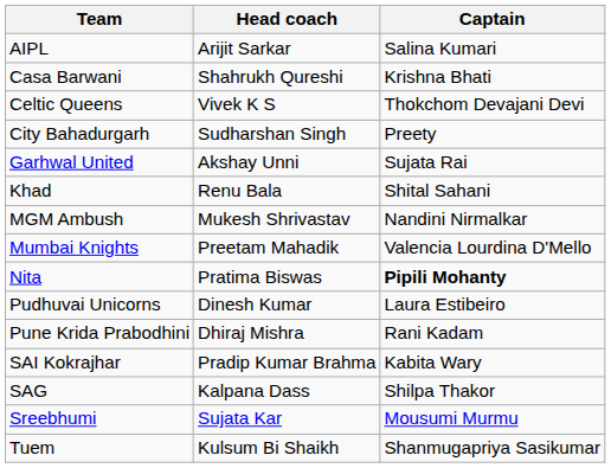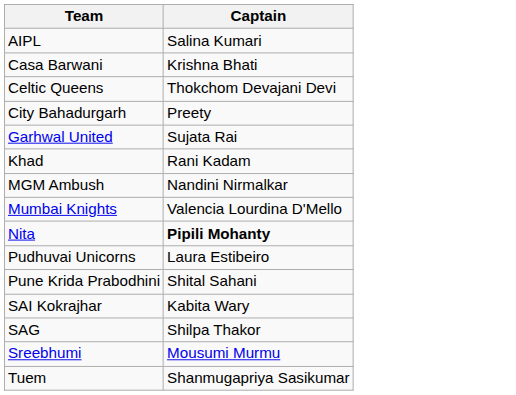- column: Head coach | Arijit Sarkar | Shahrukh Qureshi | Vivek K S | Sudharshan Singh | Akshay Unni | Renu Bala | Mukesh Shrivastav | Preetam Mahadik | Pratima Biswas | Dinesh Kumar | Dhiraj Mishra | Pradip Kumar Brahma | Kalpana Dass | Sujata Kar | Kulsum Bi Shaikh
Khad | Captain: Shital Sahani -> Rani Kadam
Pune Krida Prabodhini | Captain: Rani Kadam -> Shital Sahani
